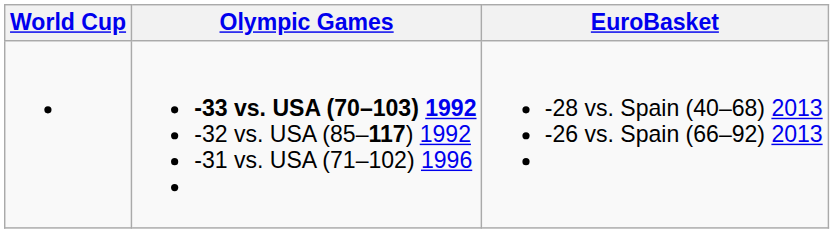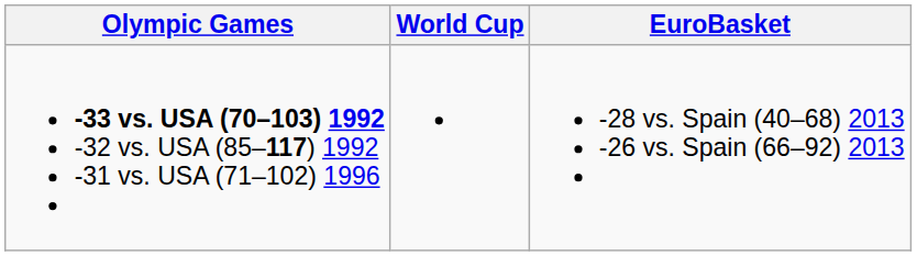columns swapped: Olympic Games <-> World Cup
